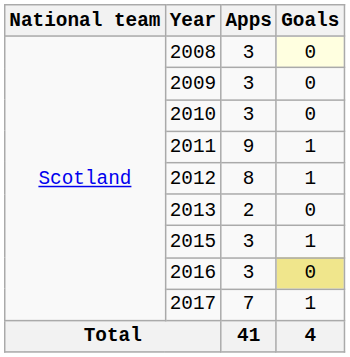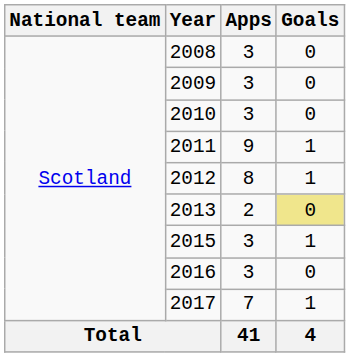2008 | Goals: lightyellow background -> no background
2013 | Goals: no background -> khaki background
2016 | Goals: khaki background -> no background
